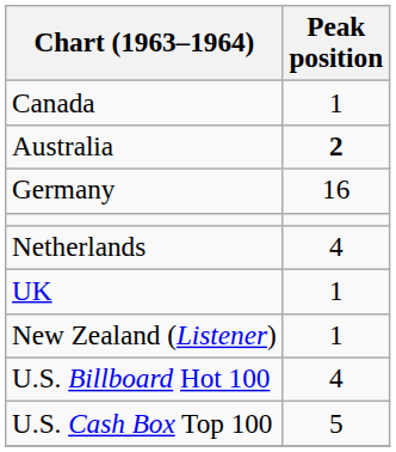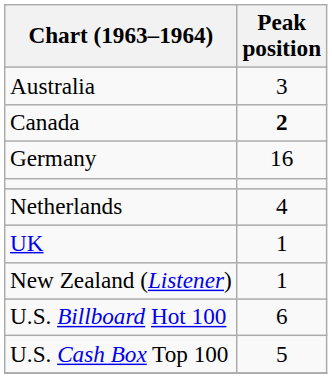row 2 | Chart (1963–1964): Canada -> Australia
row 2 | Peak position: 1 -> 3
row 3 | Chart (1963–1964): Australia -> Canada
row 9 | Peak position: 4 -> 6
